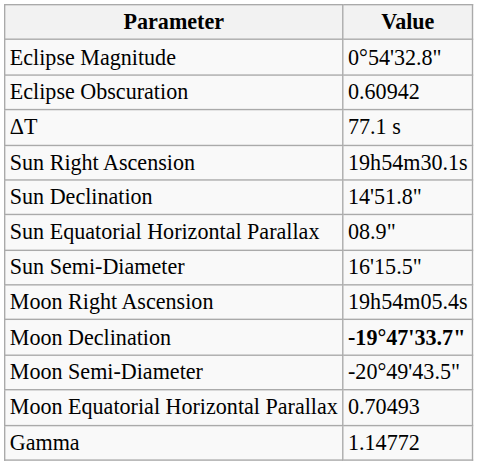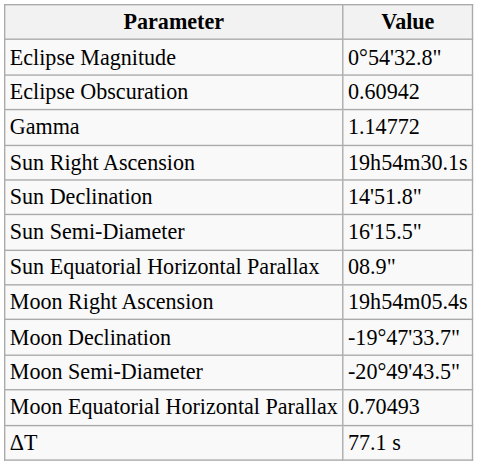rows swapped: Gamma <-> ΔT
rows swapped: Sun Semi-Diameter <-> Sun Equatorial Horizontal Parallax
Moon Declination | Value: bold -> normal
